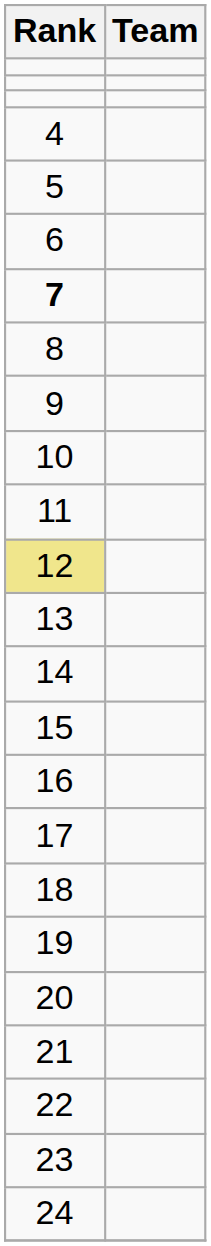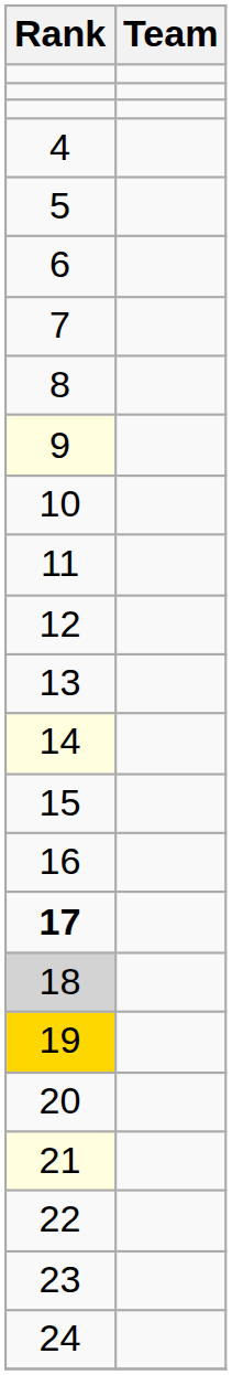row 8 | Rank: bold -> normal
row 10 | Rank: no background -> lightyellow background
row 13 | Rank: khaki background -> no background
row 15 | Rank: no background -> lightyellow background
row 18 | Rank: normal -> bold
row 19 | Rank: no background -> lightgrey background
row 20 | Rank: no background -> gold background
row 22 | Rank: no background -> lightyellow background
